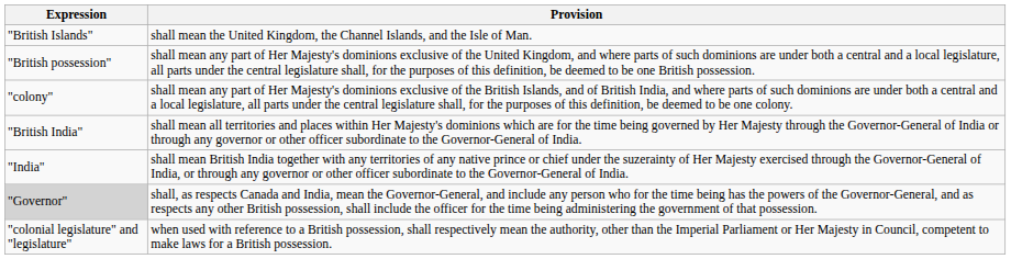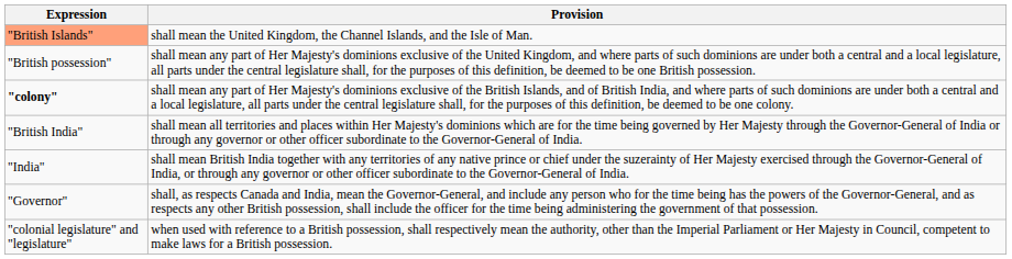row 2 | Expression: no background -> lightsalmon background
row 4 | Expression: normal -> bold
row 7 | Expression: lightgrey background -> no background
